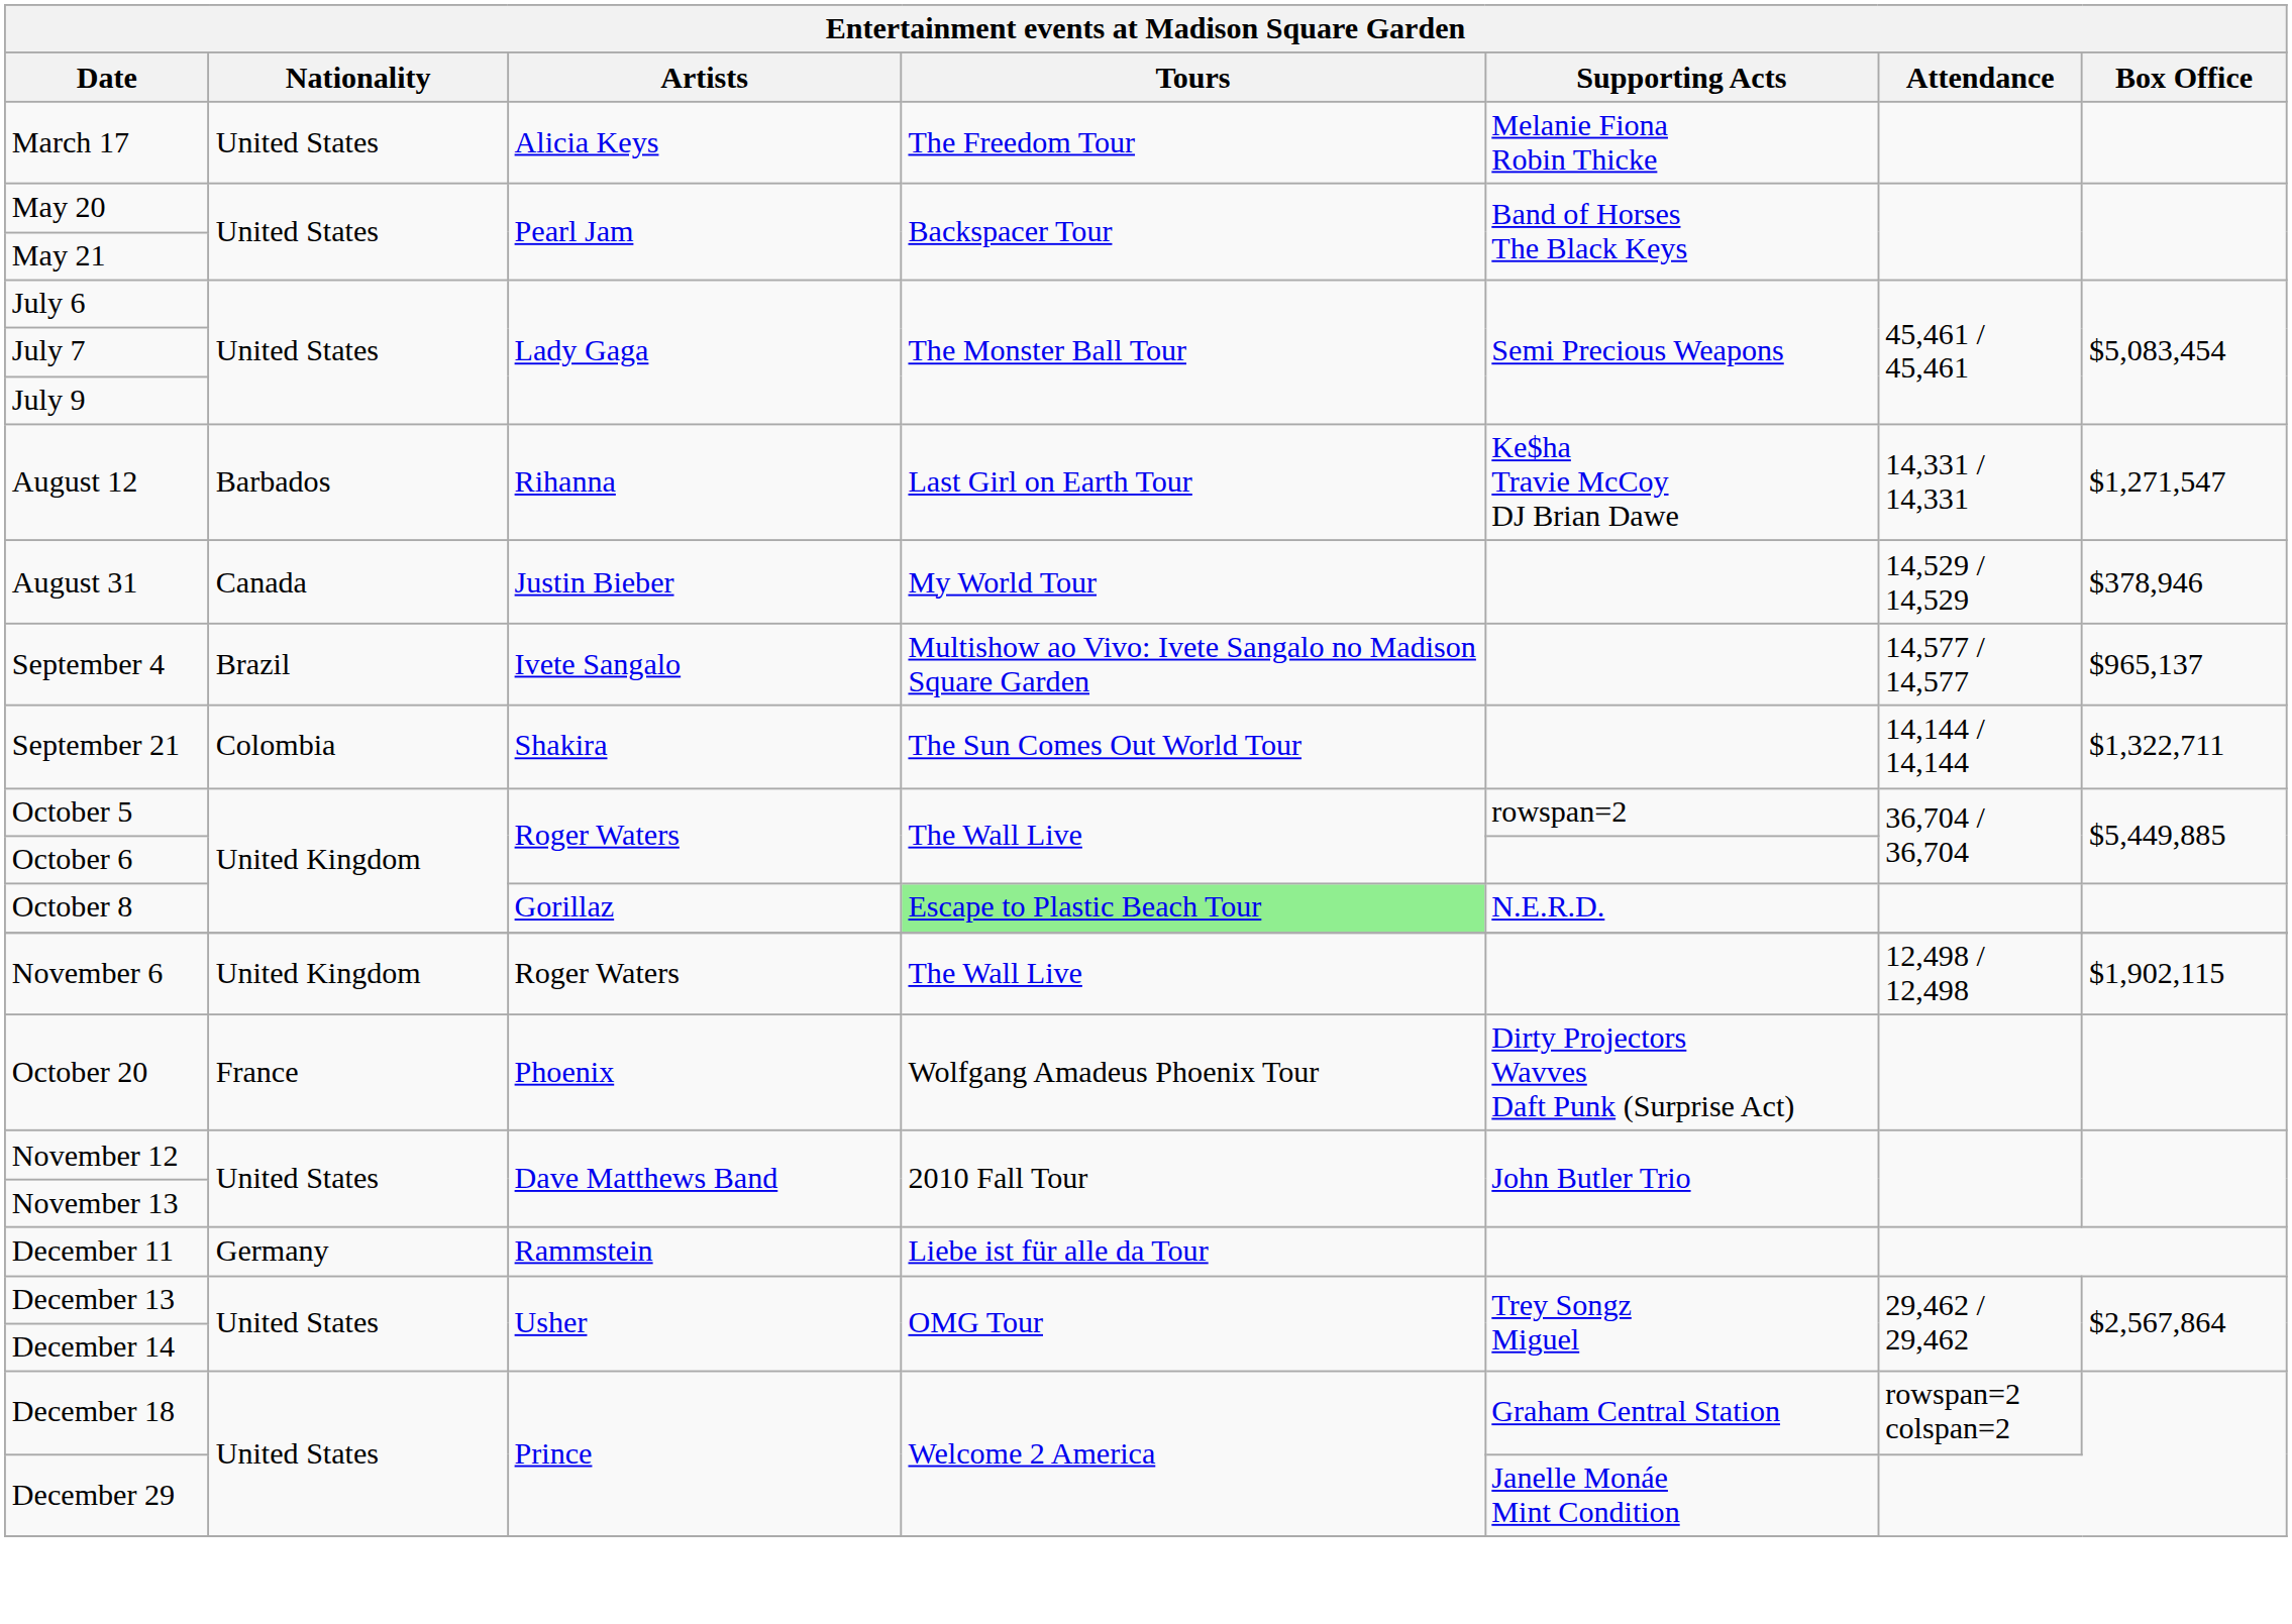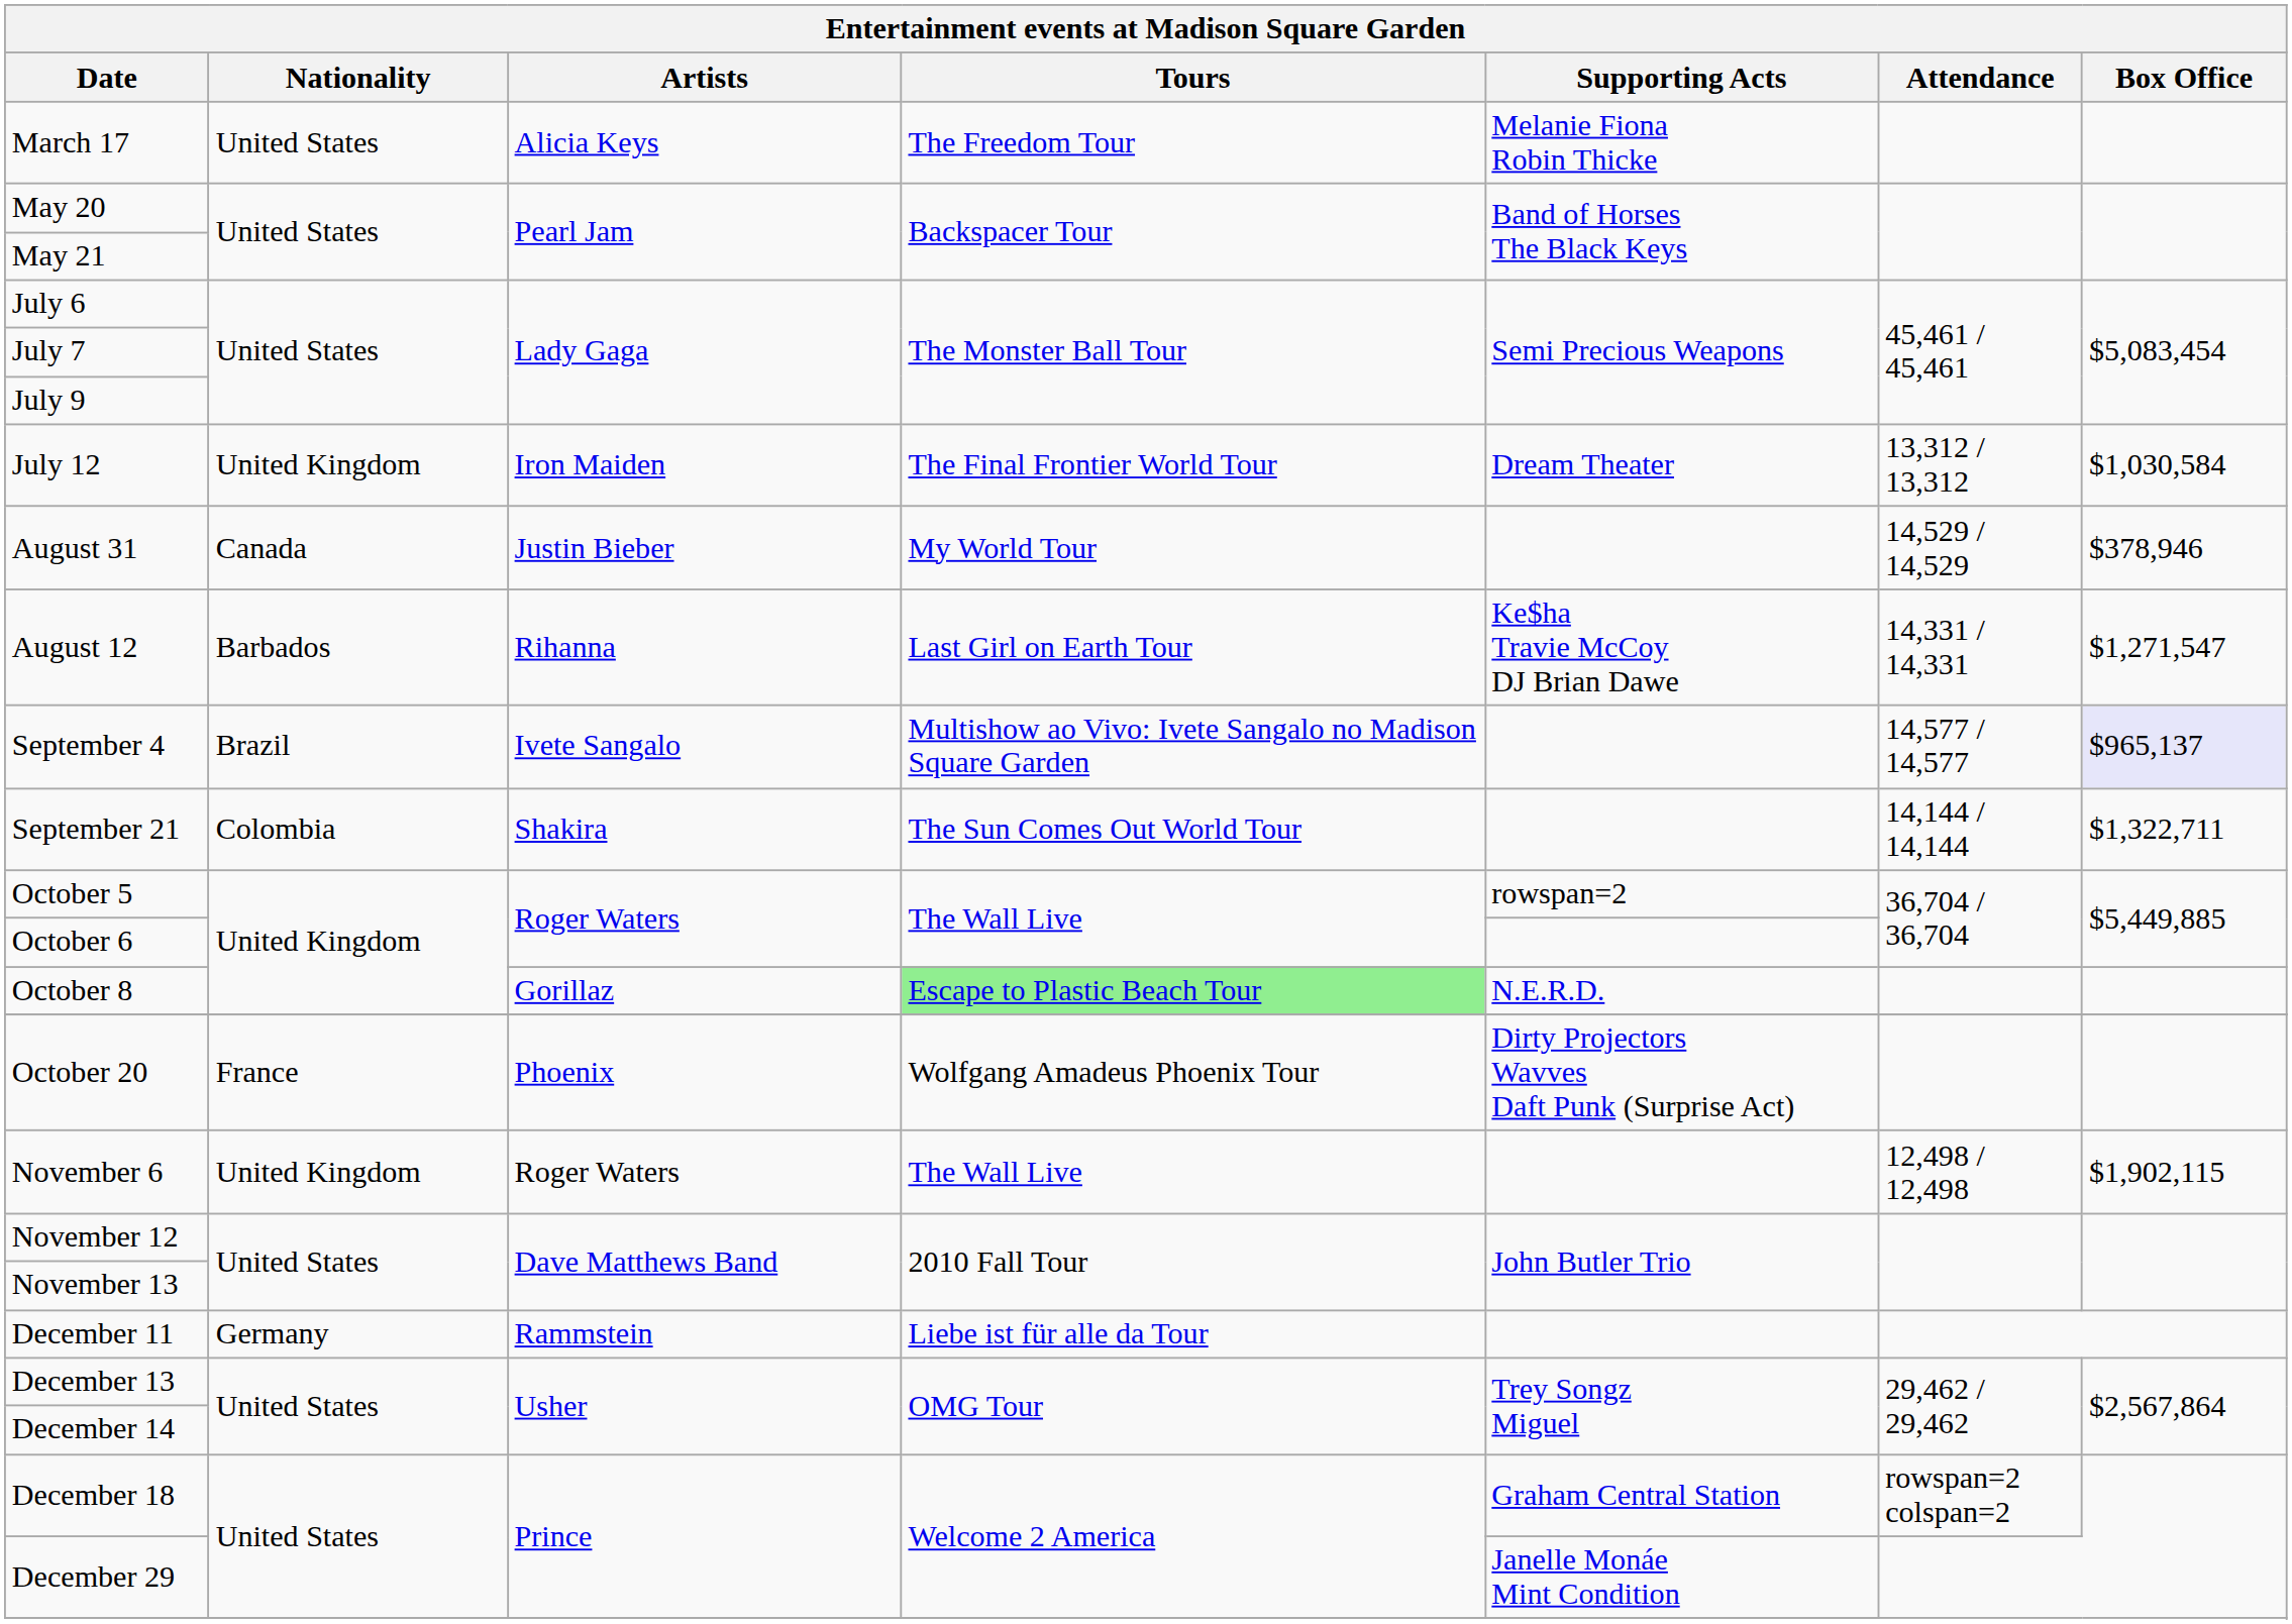+ row: July 12 | United Kingdom | Iron Maiden | The Final Frontier World Tour | Dream Theater | 13,312 / 13,312 | $1,030,584
rows swapped: August 12 <-> August 31
September 4 | Box Office: no background -> lavender background
rows swapped: October 20 <-> November 6
